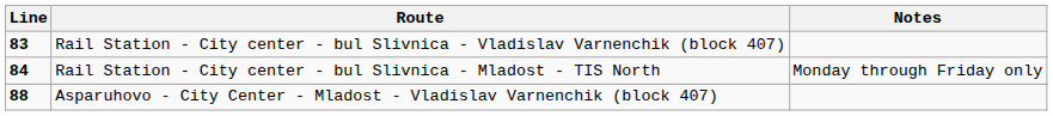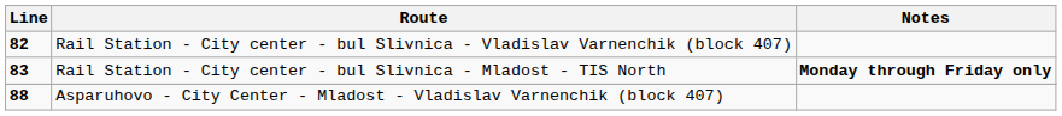row 2 | Line: 83 -> 82
row 3 | Line: 84 -> 83
row 3 | Notes: normal -> bold
